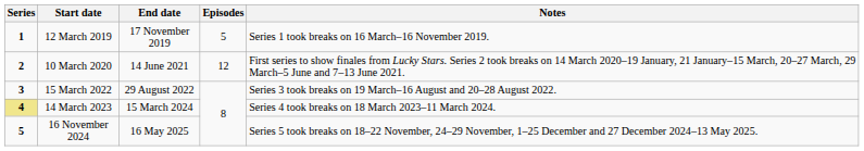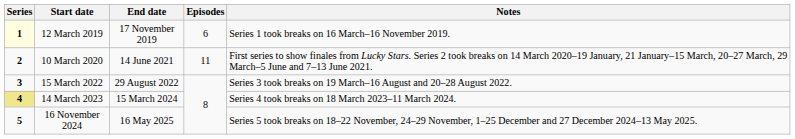12 March 2019 | Series: no background -> lightyellow background
12 March 2019 | Episodes: 5 -> 6
10 March 2020 | Episodes: 12 -> 11
